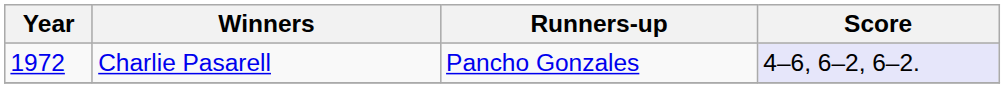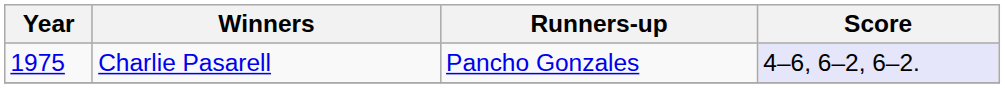Charlie Pasarell | Year: 1972 -> 1975
